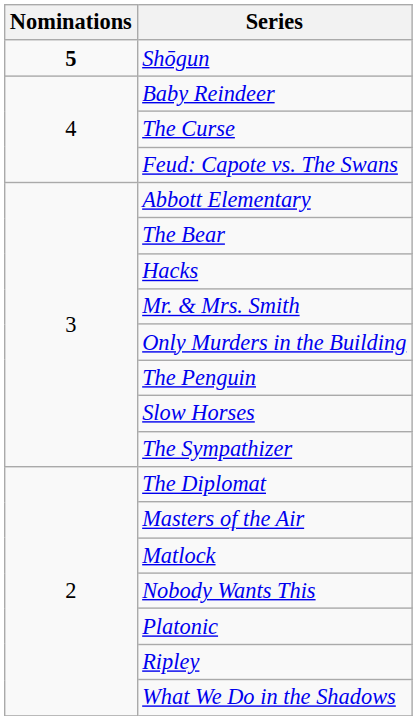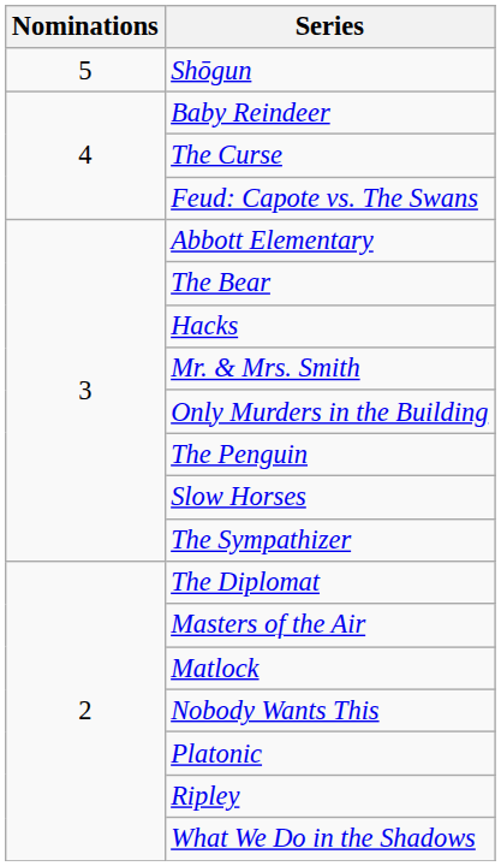Shōgun | Nominations: bold -> normal
